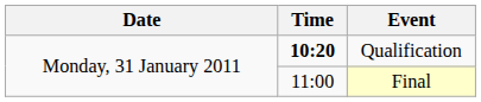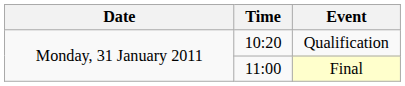Qualification | Time: bold -> normal
